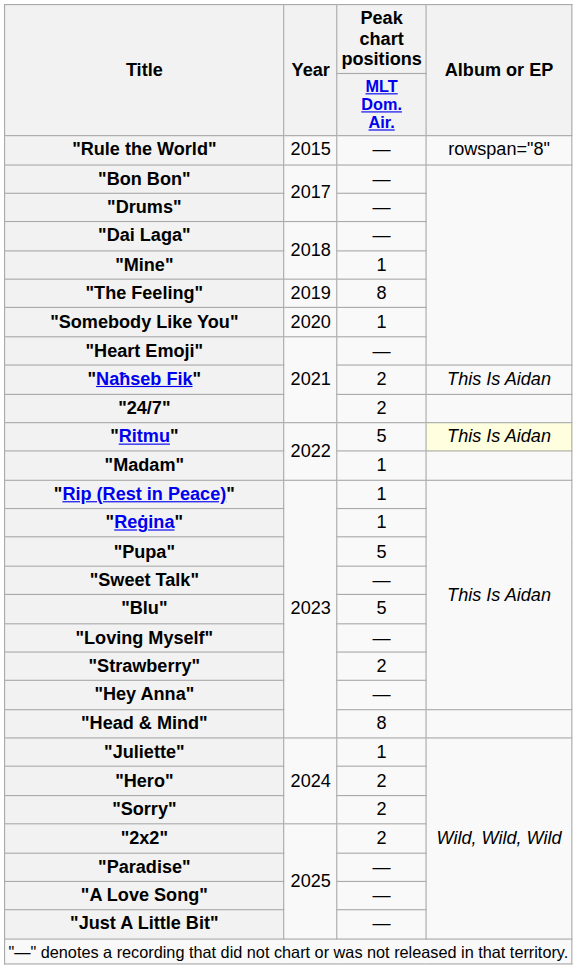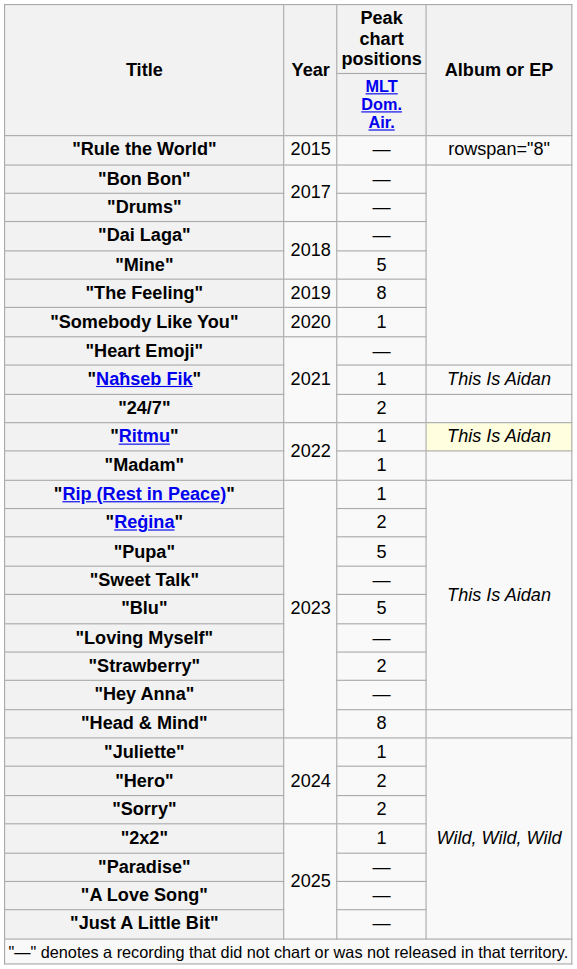"Mine" | Peak chart positions / MLT Dom. Air.: 1 -> 5
"Naħseb Fik" | Peak chart positions / MLT Dom. Air.: 2 -> 1
"Ritmu" | Peak chart positions / MLT Dom. Air.: 5 -> 1
"Reġina" | Peak chart positions / MLT Dom. Air.: 1 -> 2
"2x2" | Peak chart positions / MLT Dom. Air.: 2 -> 1
